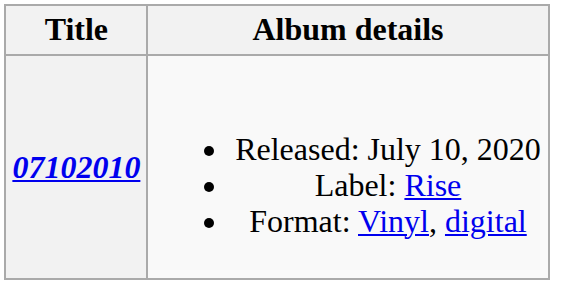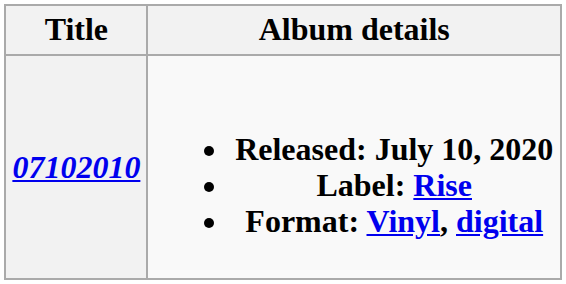07102010 | Album details: normal -> bold
